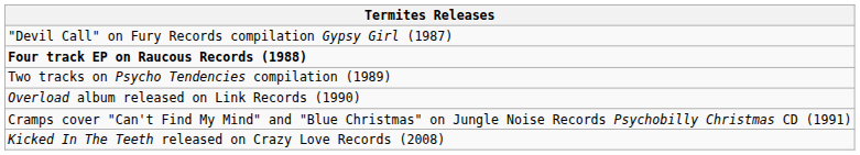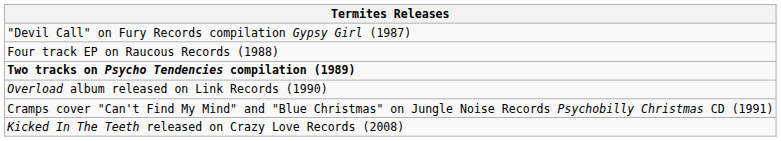row 3 | column 1: bold -> normal
row 4 | column 1: normal -> bold
